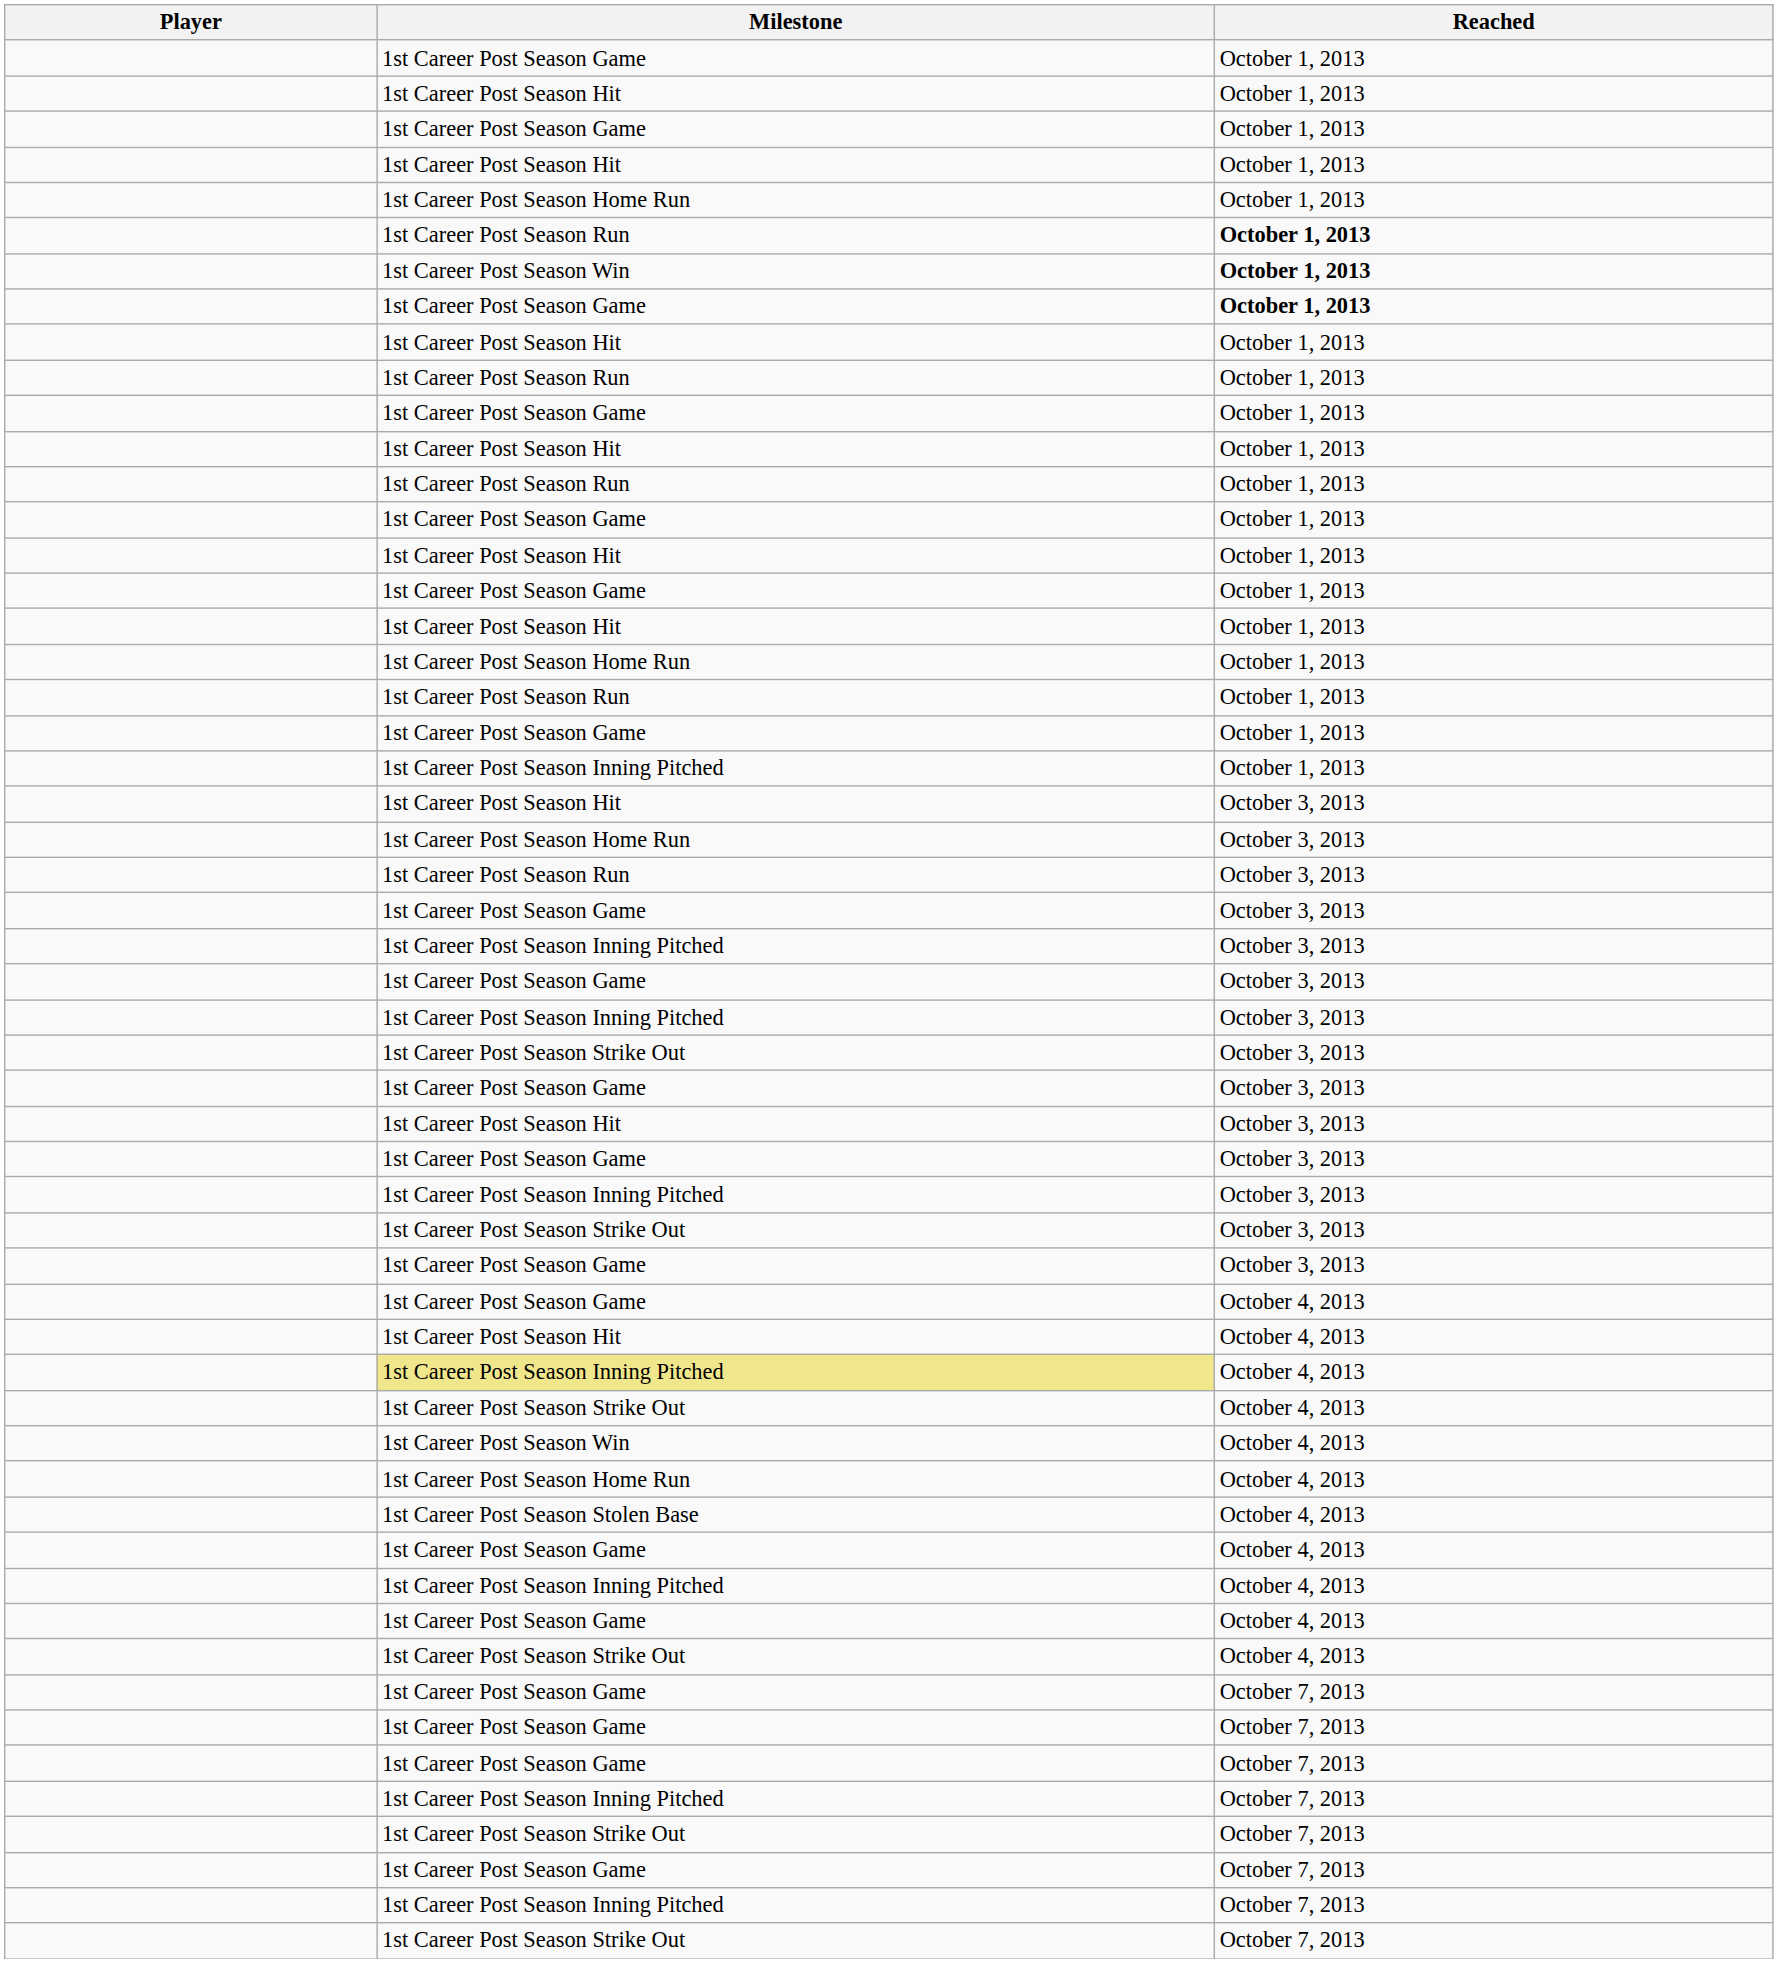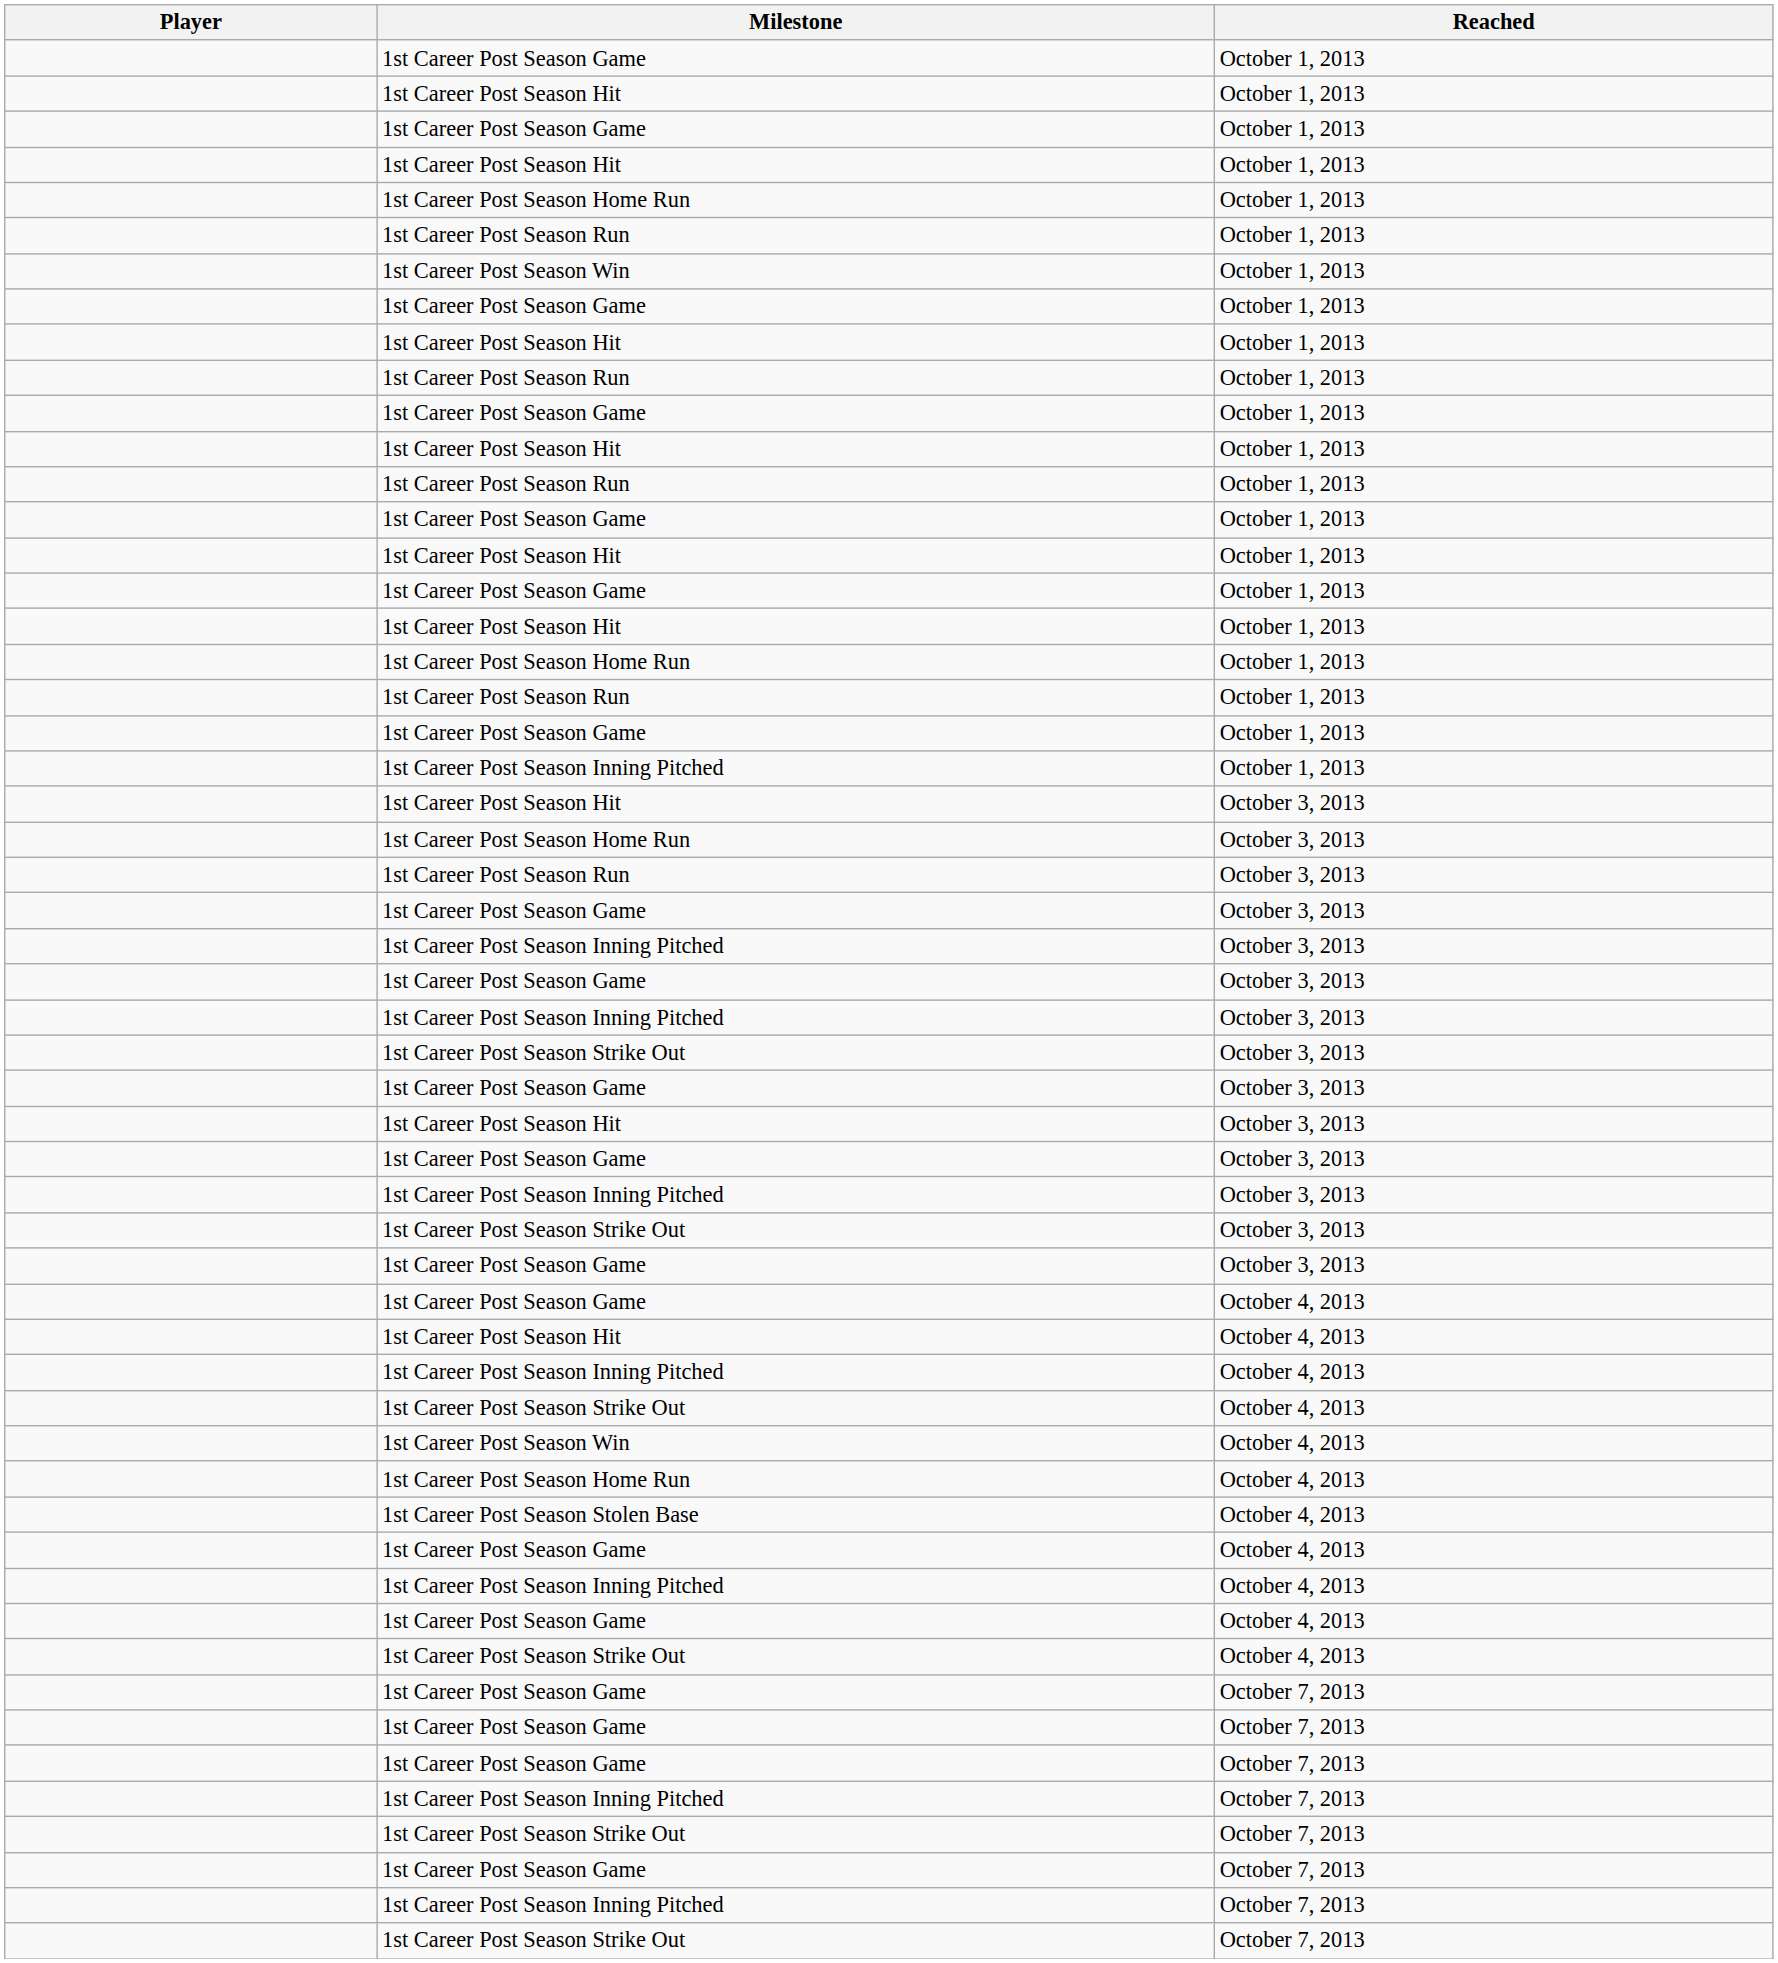row 7 | Reached: bold -> normal
row 8 | Reached: bold -> normal
row 9 | Reached: bold -> normal
row 39 | Milestone: khaki background -> no background
